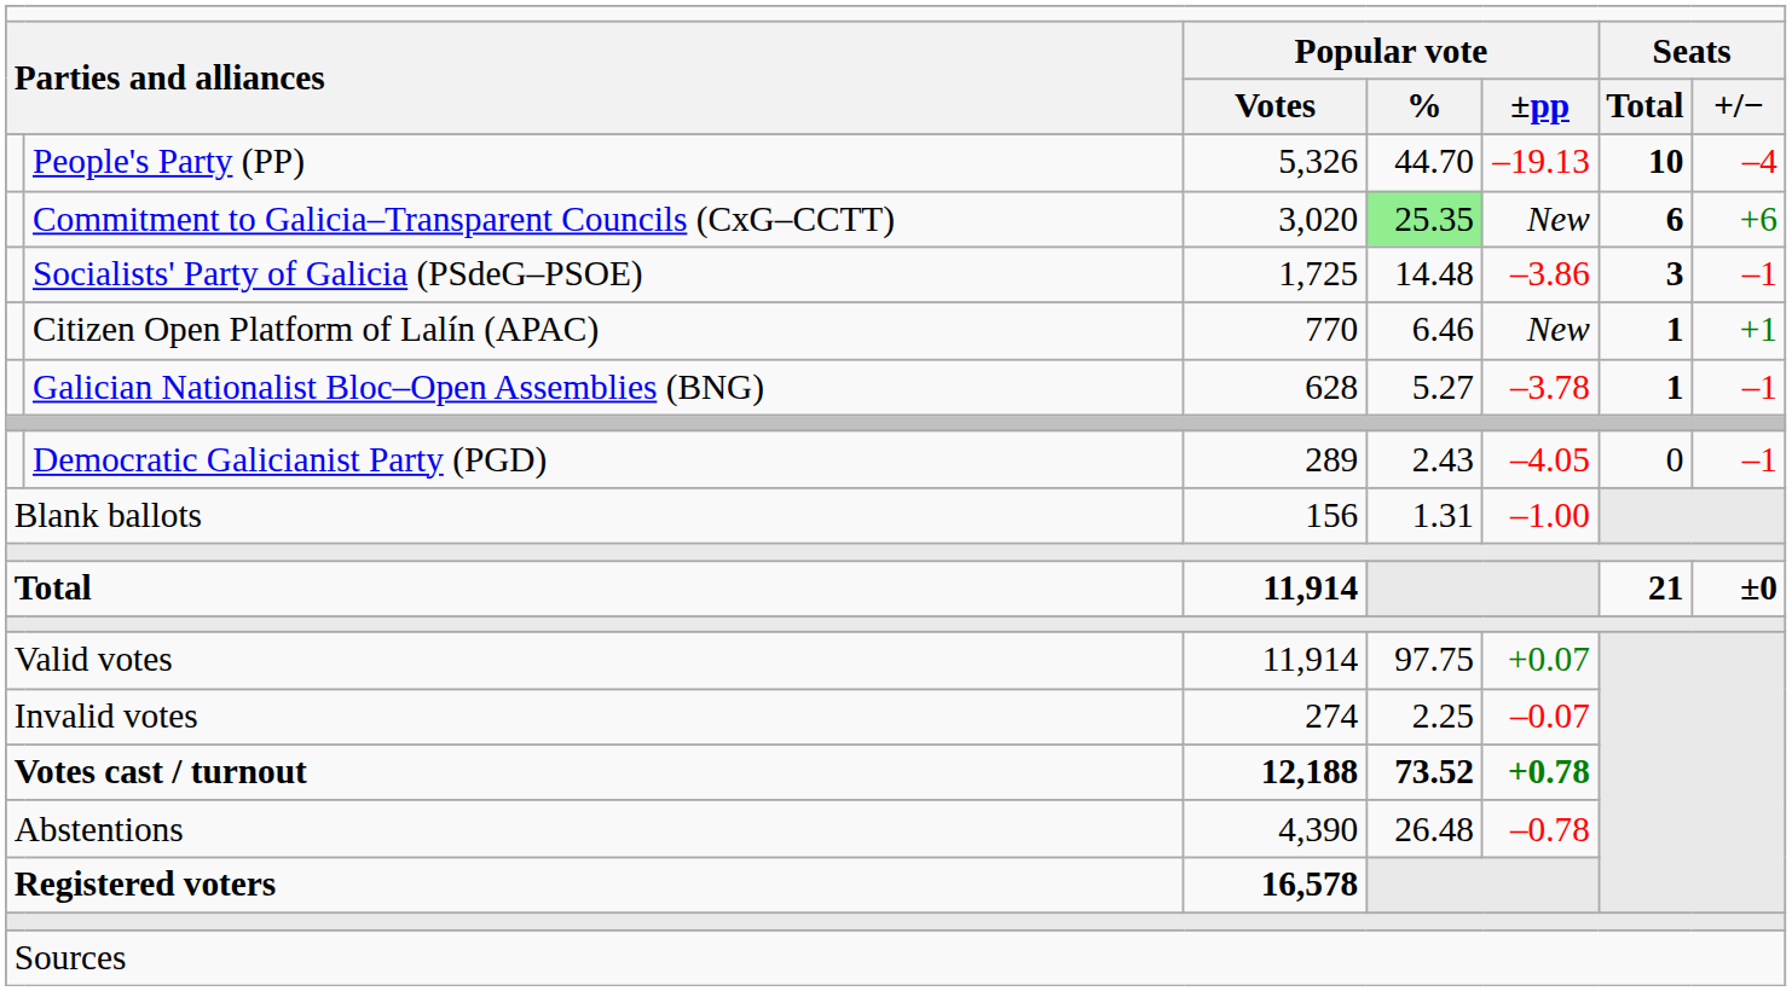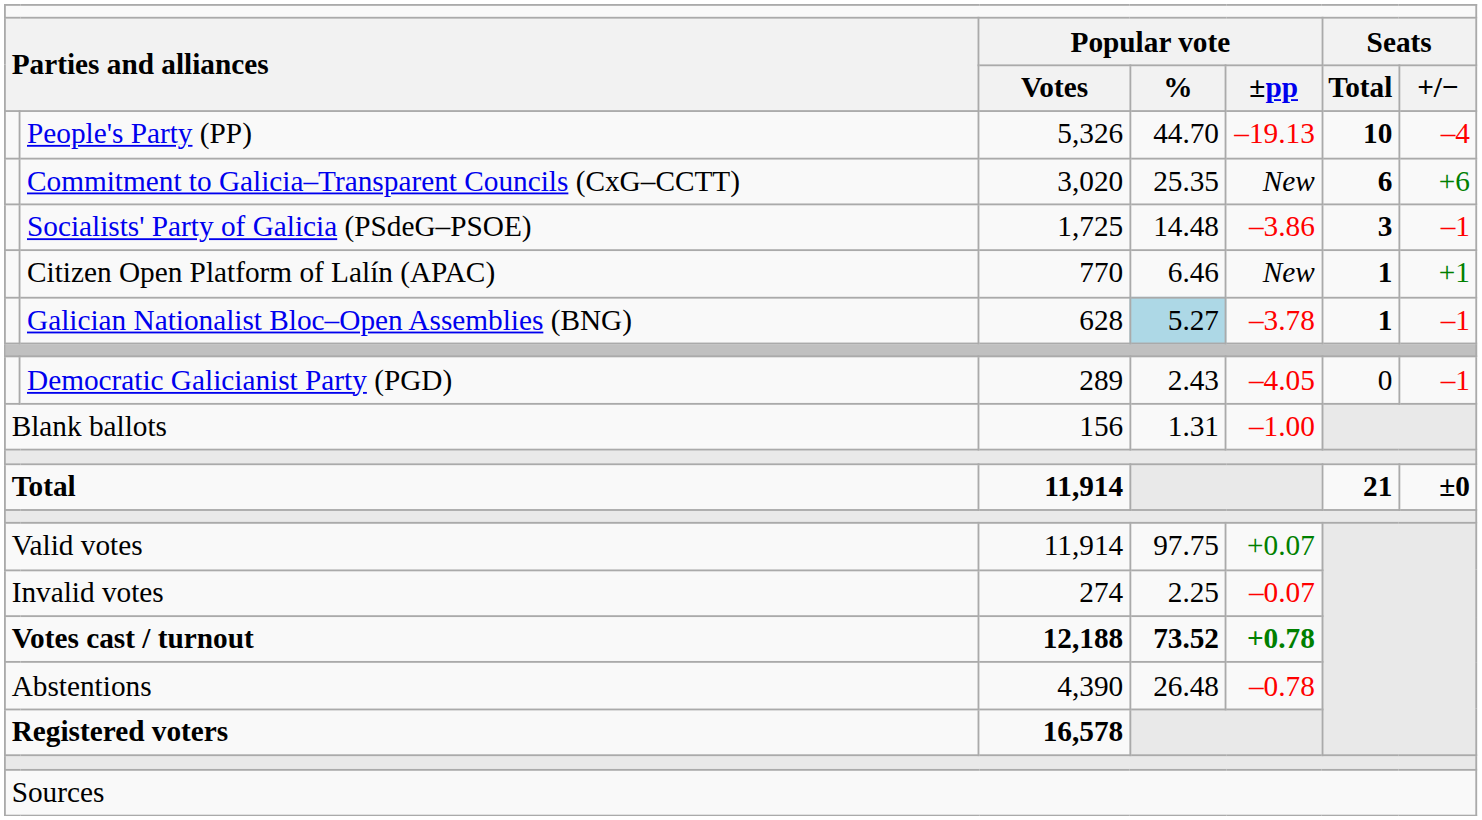Commitment to Galicia–Transparent Councils (CxG–CCTT) | column 4: lightgreen background -> no background
Galician Nationalist Bloc–Open Assemblies (BNG) | column 4: no background -> lightblue background
